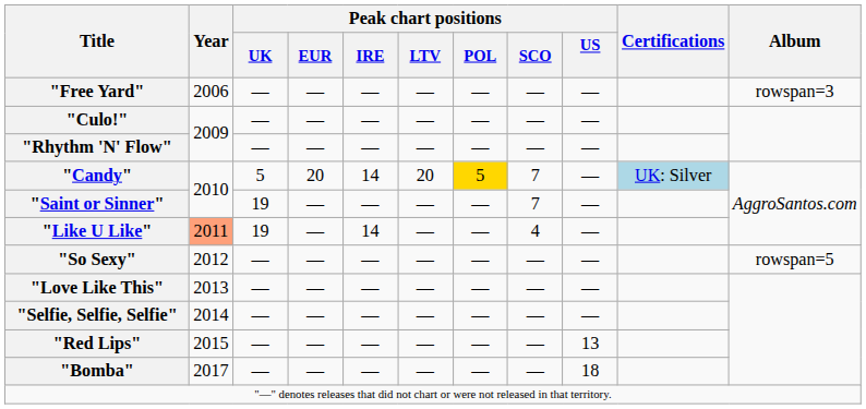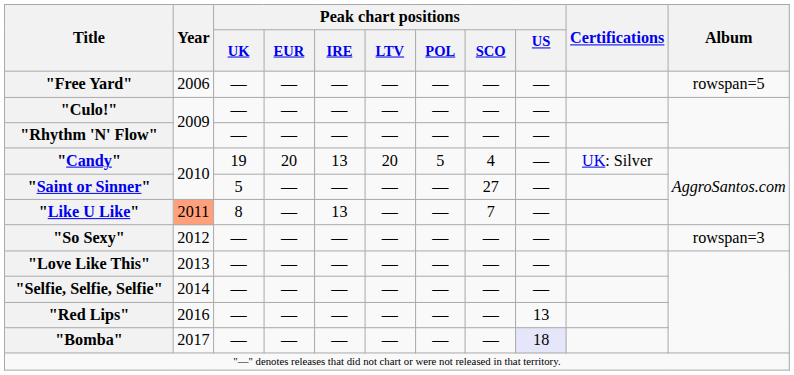"Free Yard" | Album: rowspan=3 -> rowspan=5
"Candy" | Peak chart positions / UK: 5 -> 19
"Candy" | Peak chart positions / IRE: 14 -> 13
"Candy" | Peak chart positions / POL: gold background -> no background
"Candy" | Peak chart positions / SCO: 7 -> 4
"Candy" | Certifications: lightblue background -> no background
"Saint or Sinner" | Peak chart positions / UK: 19 -> 5
"Saint or Sinner" | Peak chart positions / SCO: 7 -> 27
"Like U Like" | Peak chart positions / UK: 19 -> 8
"Like U Like" | Peak chart positions / IRE: 14 -> 13
"Like U Like" | Peak chart positions / SCO: 4 -> 7
"So Sexy" | Album: rowspan=5 -> rowspan=3
"Red Lips" | Year: 2015 -> 2016
"Bomba" | Peak chart positions / US: no background -> lavender background
